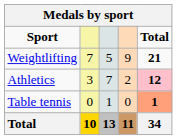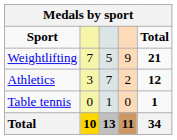Athletics | Total: pink background -> no background
Table tennis | Total: lightsalmon background -> no background
